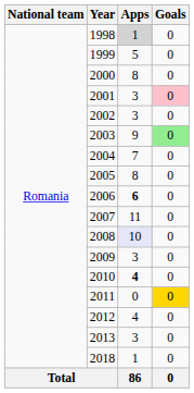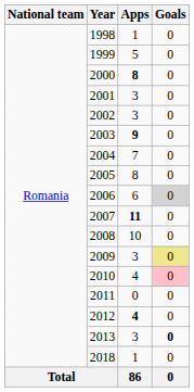1998 | Apps: lightgrey background -> no background
2000 | Apps: normal -> bold
2001 | Goals: pink background -> no background
2003 | Apps: normal -> bold
2003 | Goals: lightgreen background -> no background
2006 | Apps: bold -> normal
2006 | Goals: no background -> lightgrey background
2007 | Apps: normal -> bold
2008 | Apps: lavender background -> no background
2009 | Goals: no background -> khaki background
2010 | Apps: bold -> normal
2010 | Goals: no background -> pink background
2011 | Goals: gold background -> no background
2012 | Apps: normal -> bold
2013 | Goals: normal -> bold
